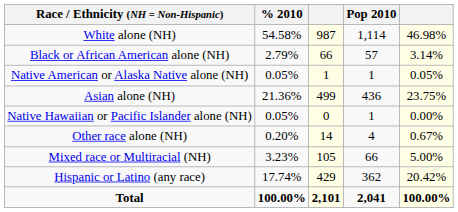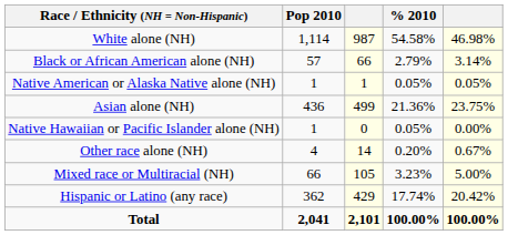columns swapped: Pop 2010 <-> % 2010
